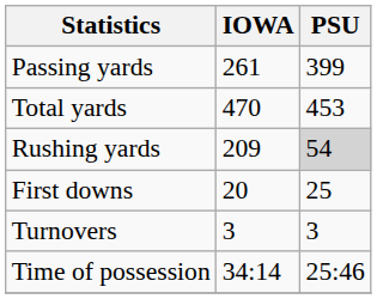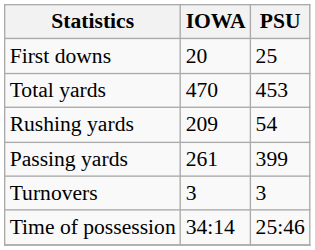rows swapped: First downs <-> Passing yards
Rushing yards | PSU: lightgrey background -> no background
